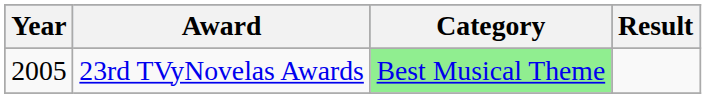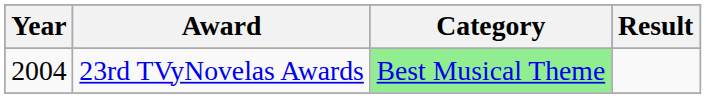23rd TVyNovelas Awards | Year: 2005 -> 2004
